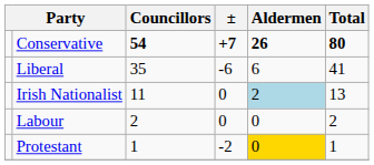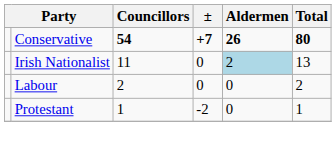- row: Liberal | 35 | -6 | 6 | 41
Protestant | Aldermen: gold background -> no background
